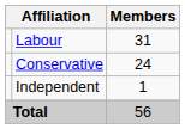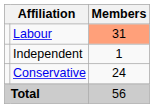Labour | Members: no background -> lightsalmon background
rows swapped: Conservative <-> Independent
